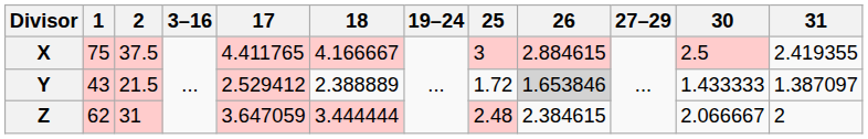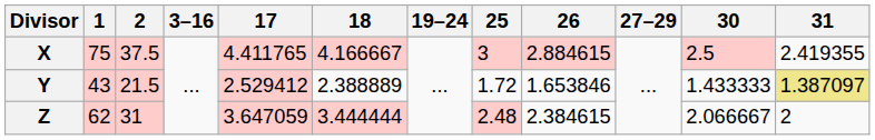Y | 26: lightgrey background -> no background
Y | 31: no background -> khaki background
